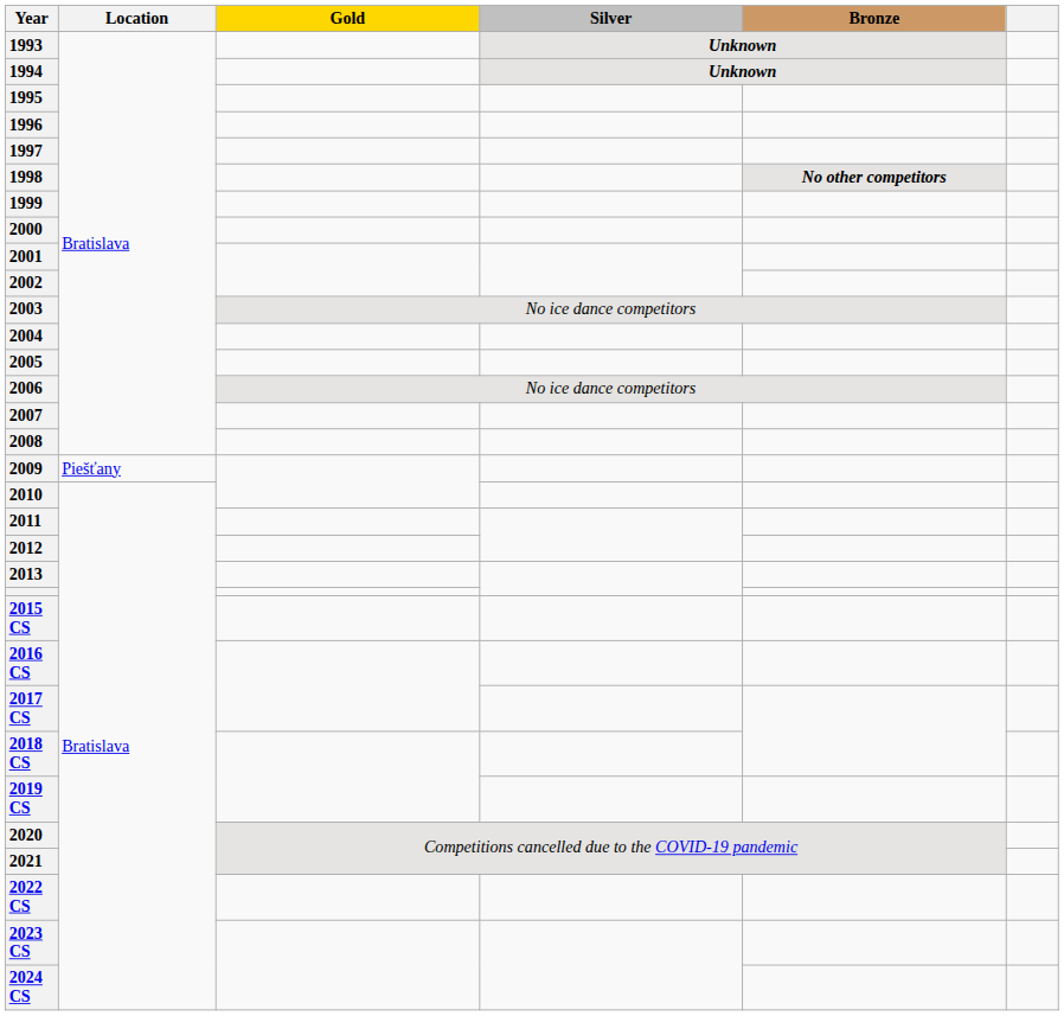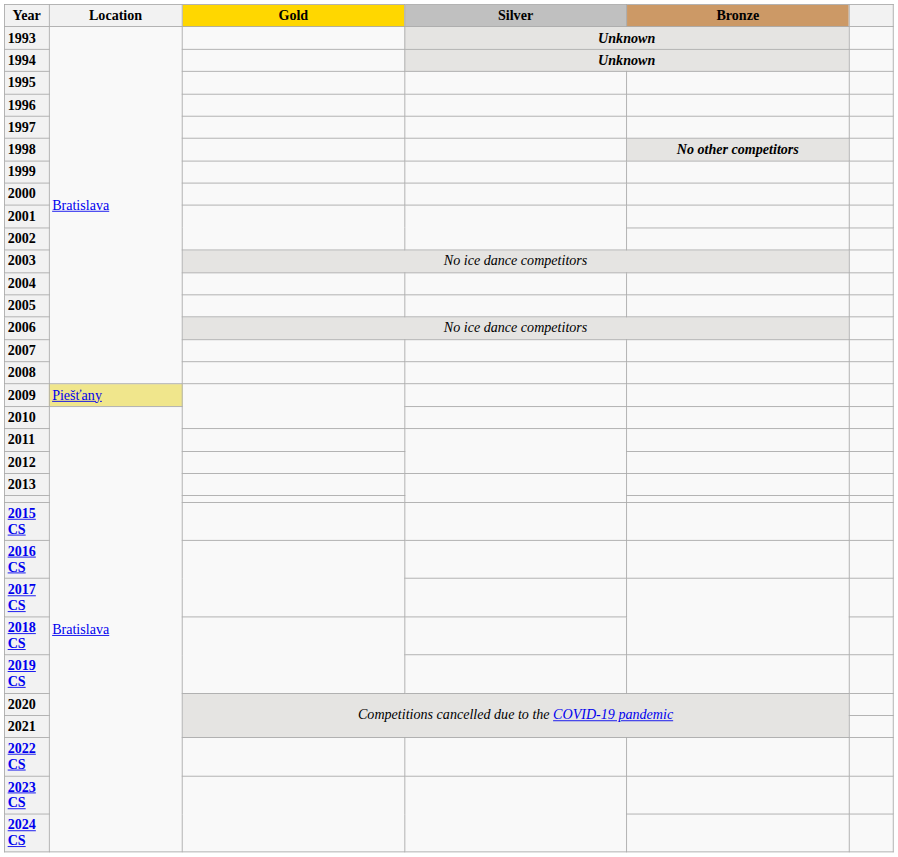2009 | Location: no background -> khaki background
